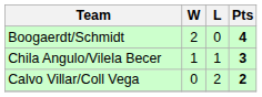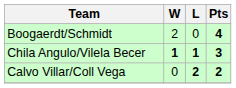Chila Angulo/Vilela Becer | W: normal -> bold
Chila Angulo/Vilela Becer | L: normal -> bold
Calvo Villar/Coll Vega | L: normal -> bold
